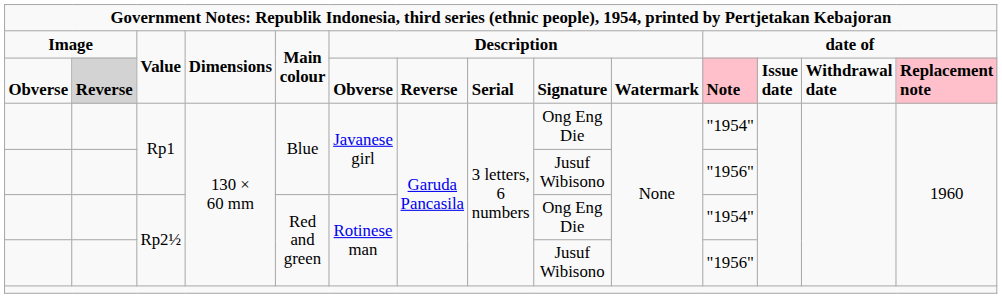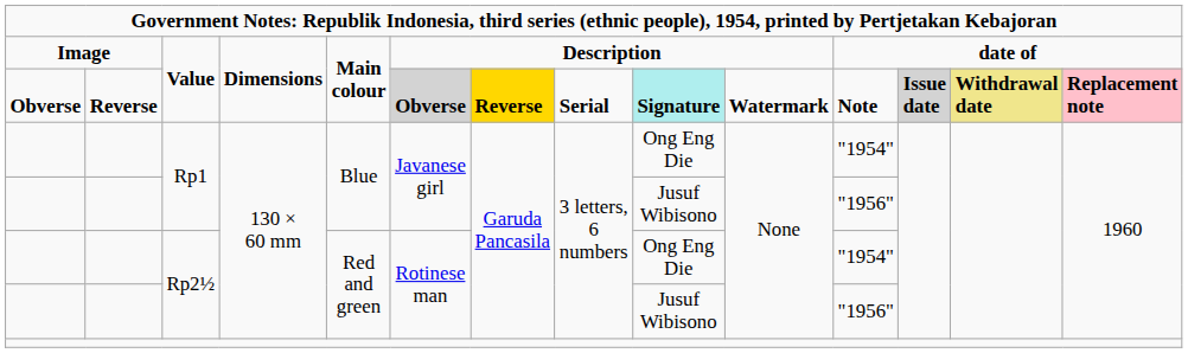Obverse / Value | column 2: lightgrey background -> no background
Obverse / Value | column 6: no background -> lightgrey background
Obverse / Value | column 7: no background -> gold background
Obverse / Value | column 9: no background -> paleturquoise background
Obverse / Value | column 11: pink background -> no background
Obverse / Value | column 12: no background -> lightgrey background
Obverse / Value | column 13: no background -> khaki background
